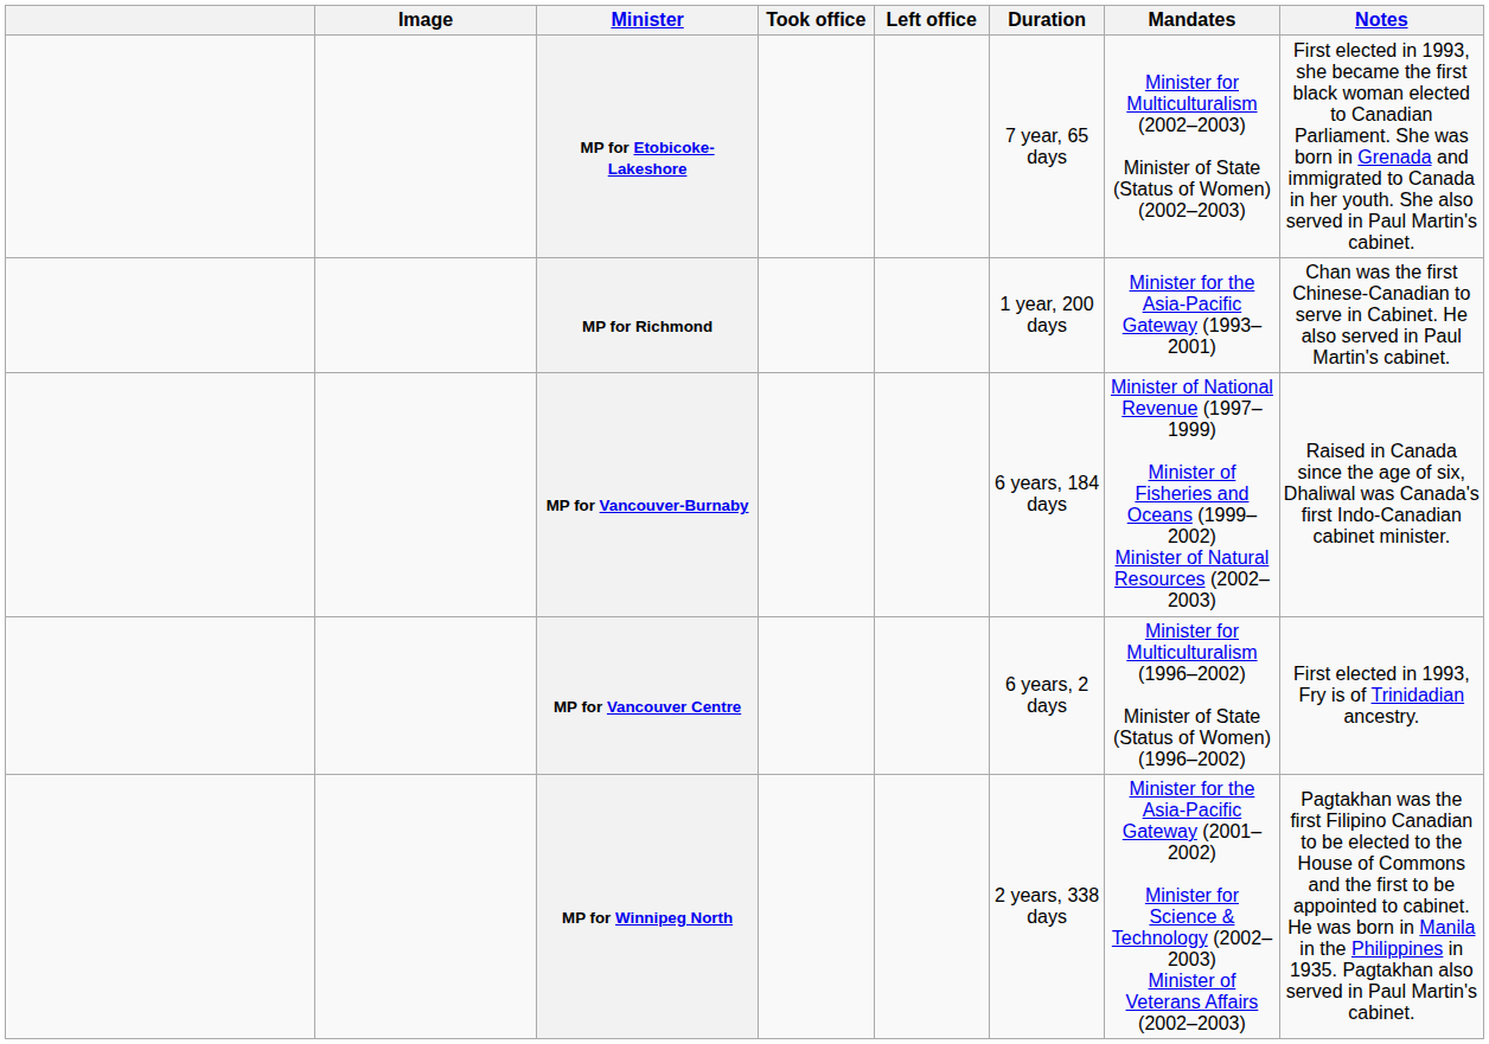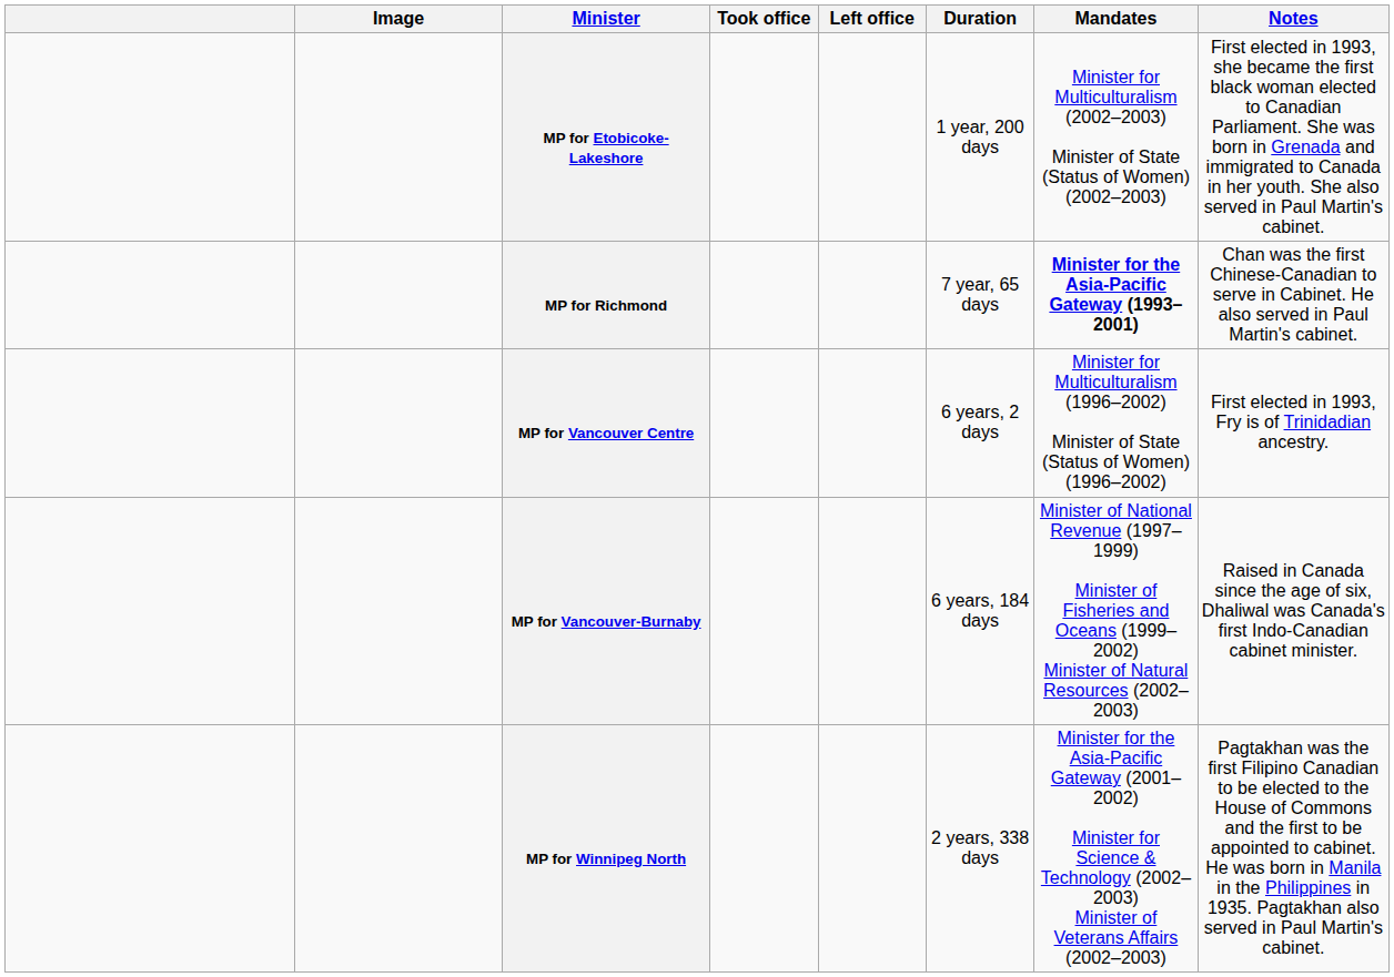MP for Etobicoke-Lakeshore | Duration: 7 year, 65 days -> 1 year, 200 days
MP for Richmond | Duration: 1 year, 200 days -> 7 year, 65 days
MP for Richmond | Mandates: normal -> bold
rows swapped: MP for Vancouver-Burnaby <-> MP for Vancouver Centre
